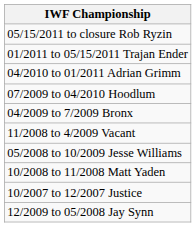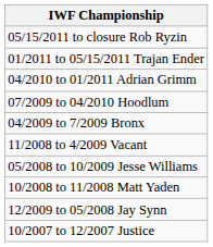row 10 | column 1: 10/2007 to 12/2007 Justice -> 12/2009 to 05/2008 Jay Synn
row 11 | column 1: 12/2009 to 05/2008 Jay Synn -> 10/2007 to 12/2007 Justice
